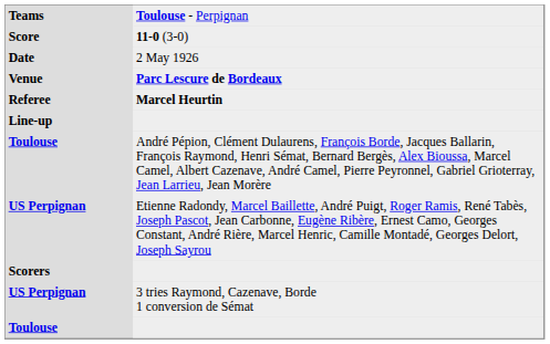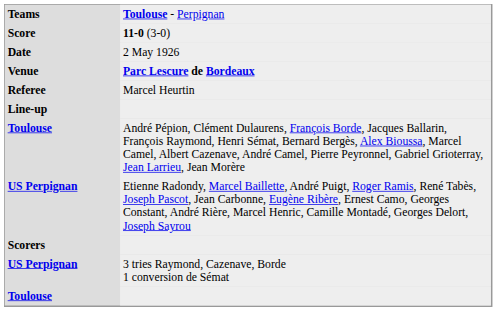row 5 | column 2: bold -> normal
